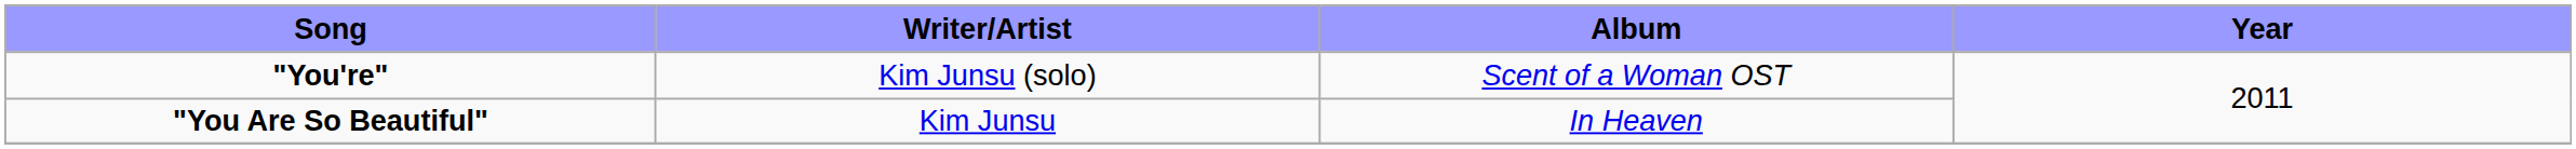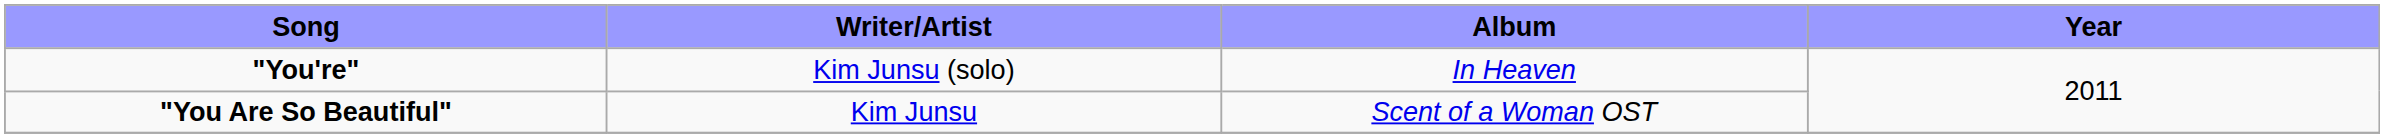"You're" | Album: Scent of a Woman OST -> In Heaven
"You Are So Beautiful" | Album: In Heaven -> Scent of a Woman OST
